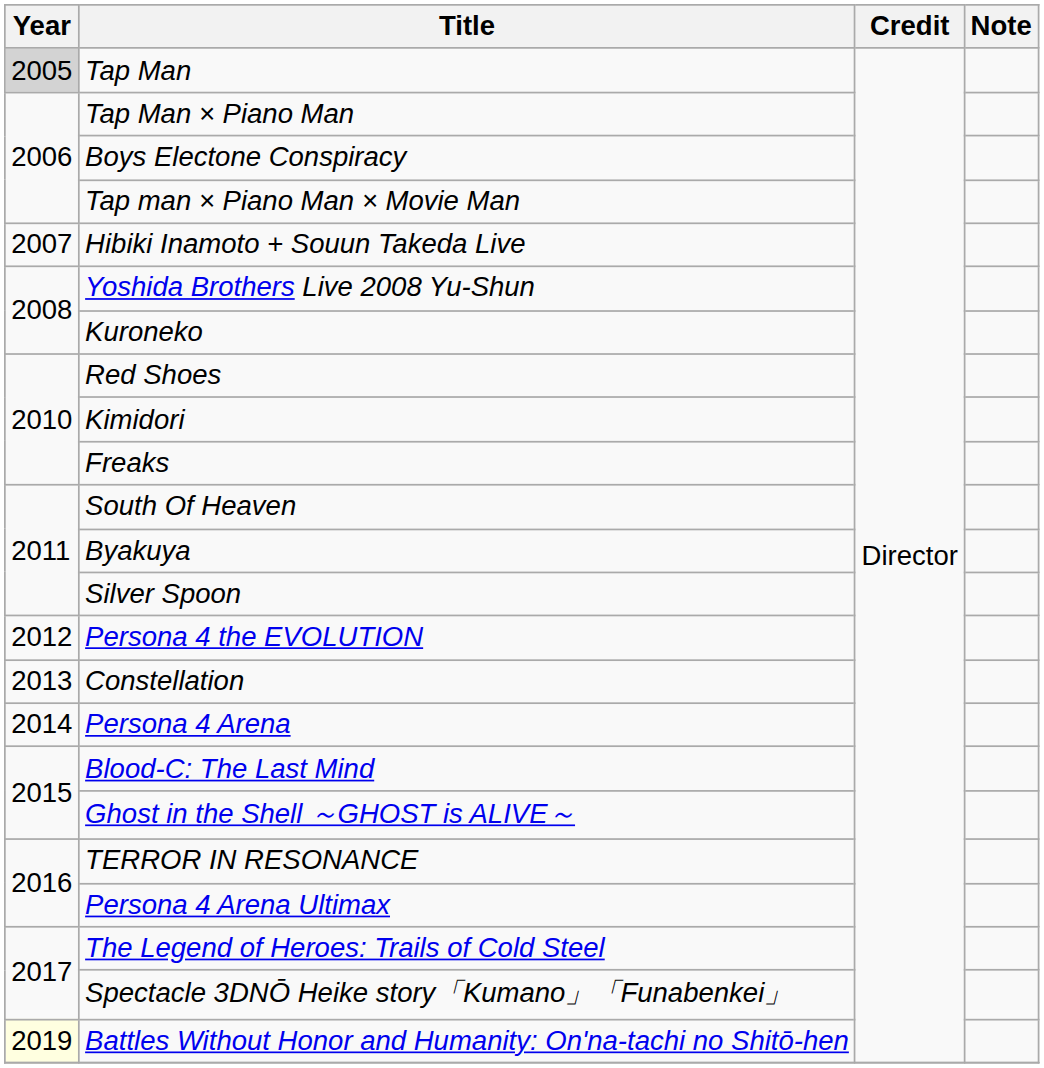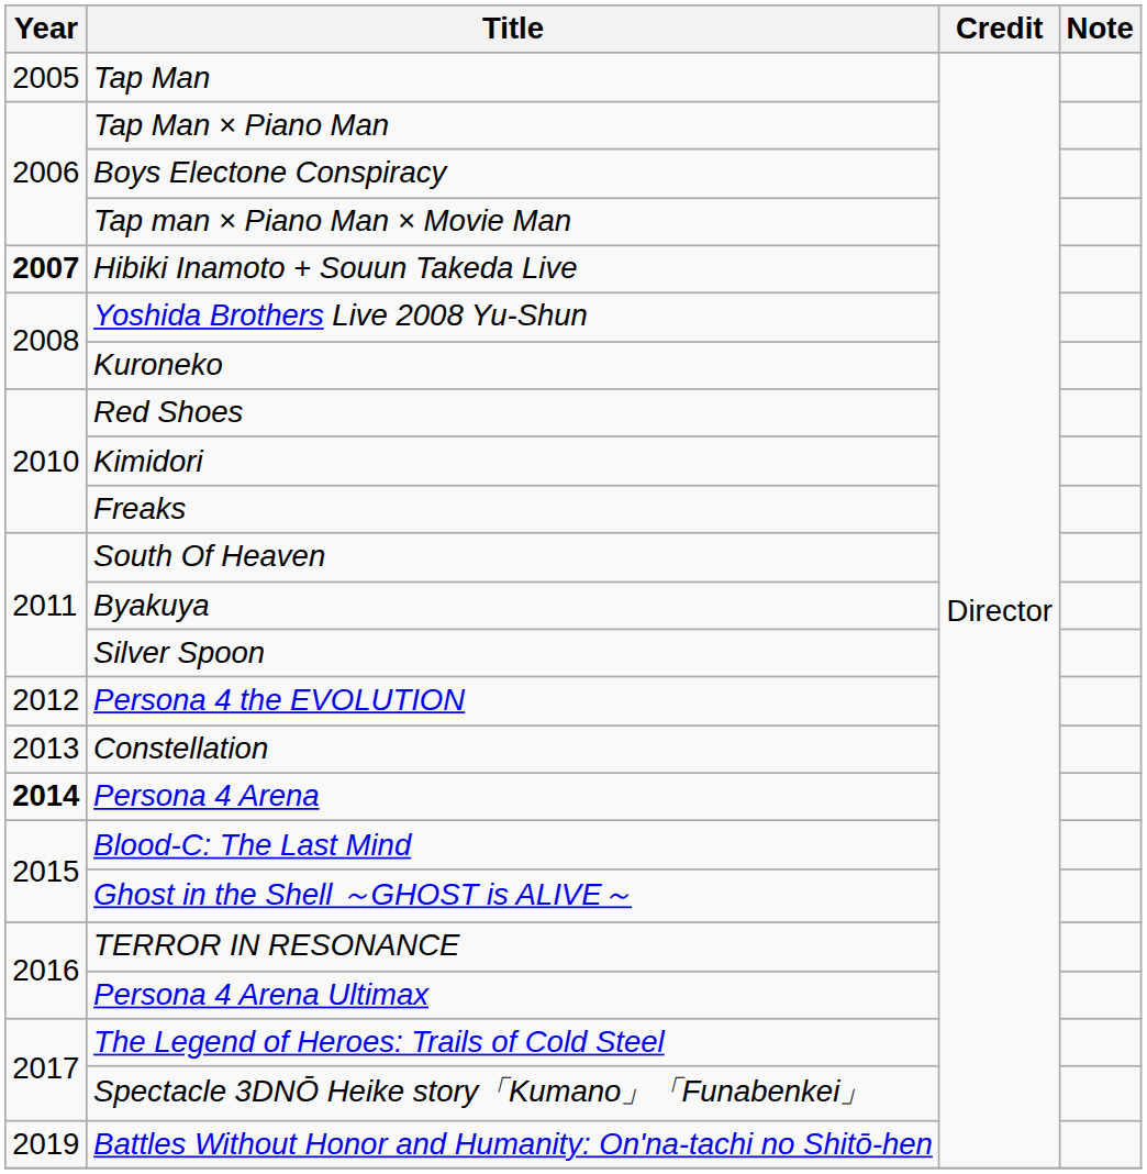Tap Man | Year: lightgrey background -> no background
Hibiki Inamoto + Souun Takeda Live | Year: normal -> bold
Persona 4 Arena | Year: normal -> bold
Battles Without Honor and Humanity: On'na-tachi no Shitō-hen | Year: lightyellow background -> no background
